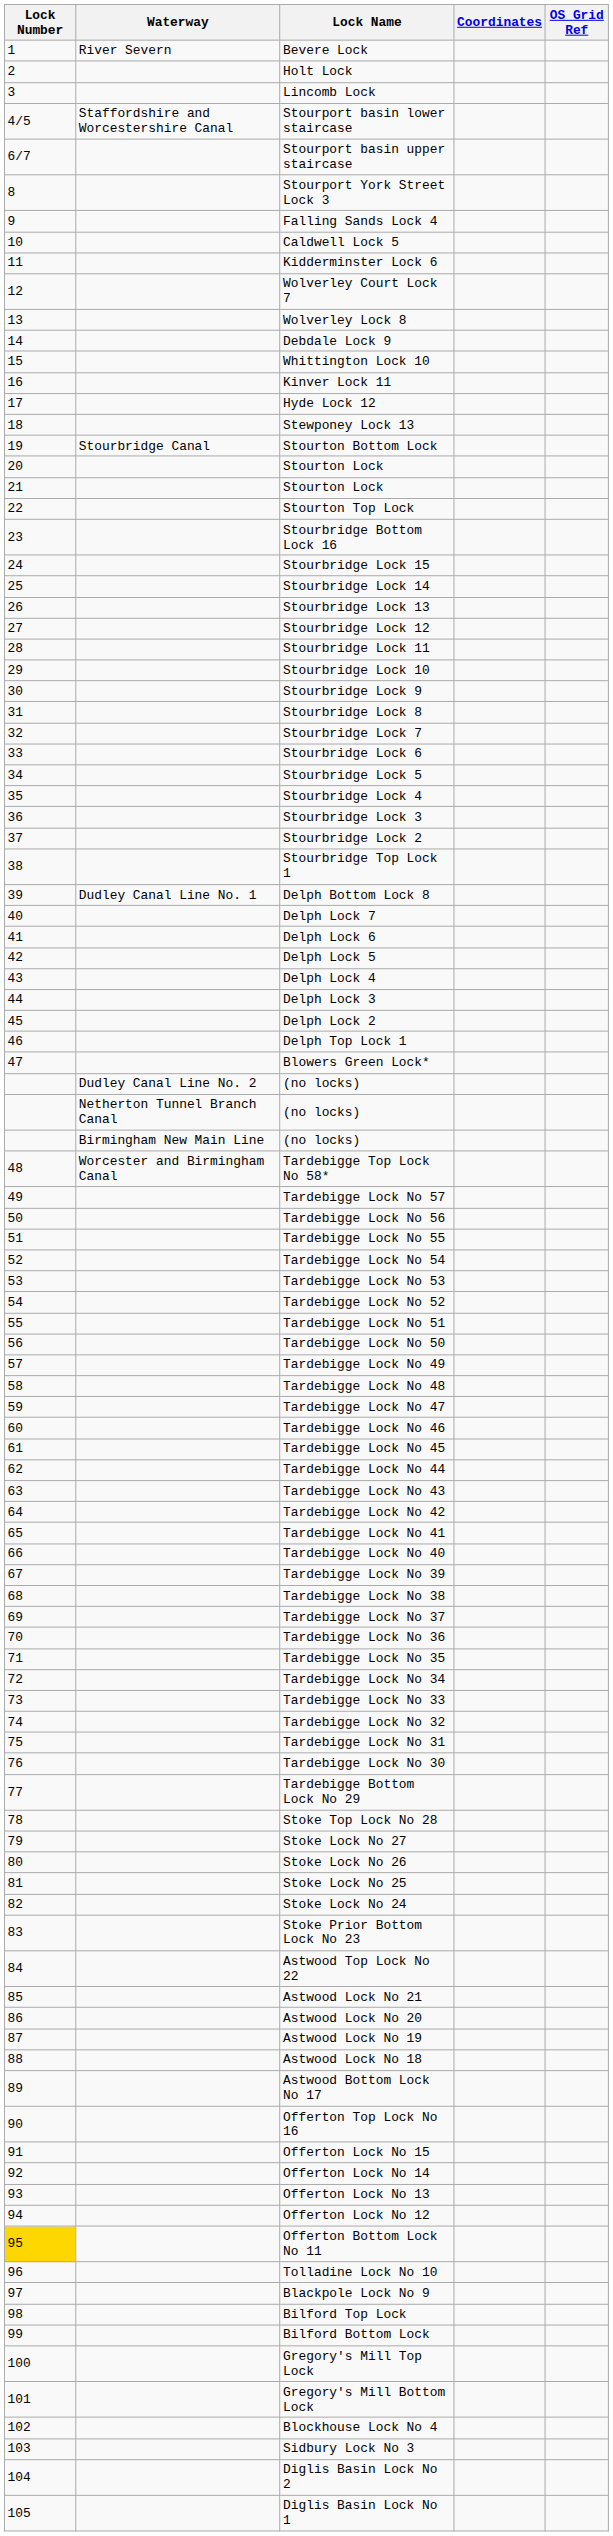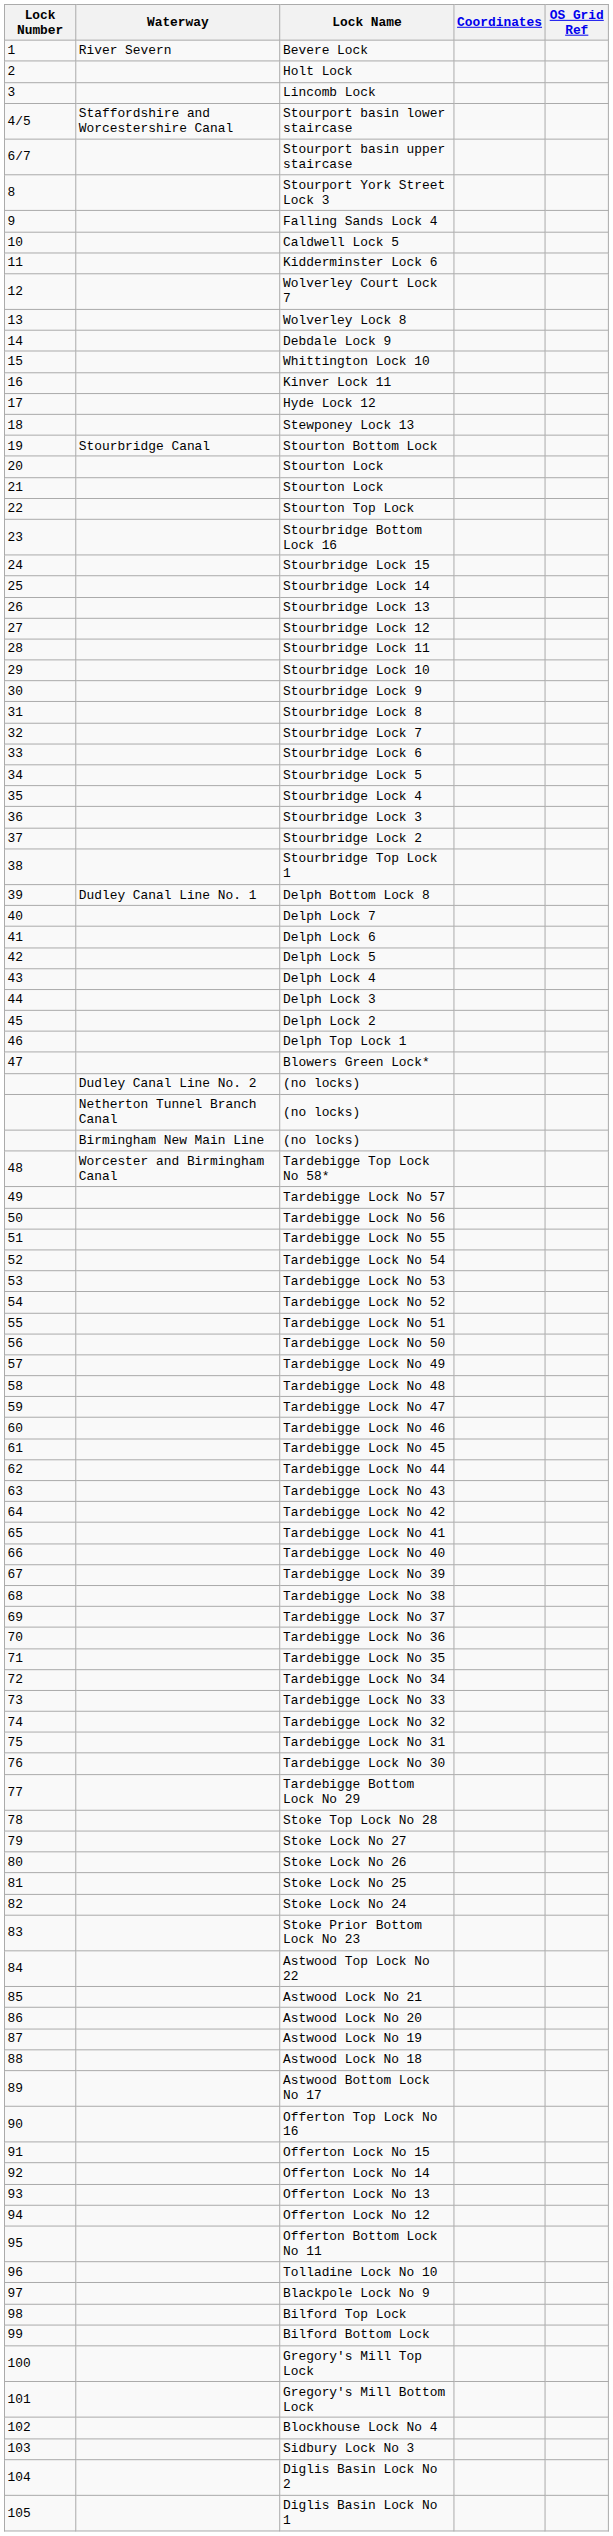Offerton Bottom Lock No 11 | Lock Number: gold background -> no background
